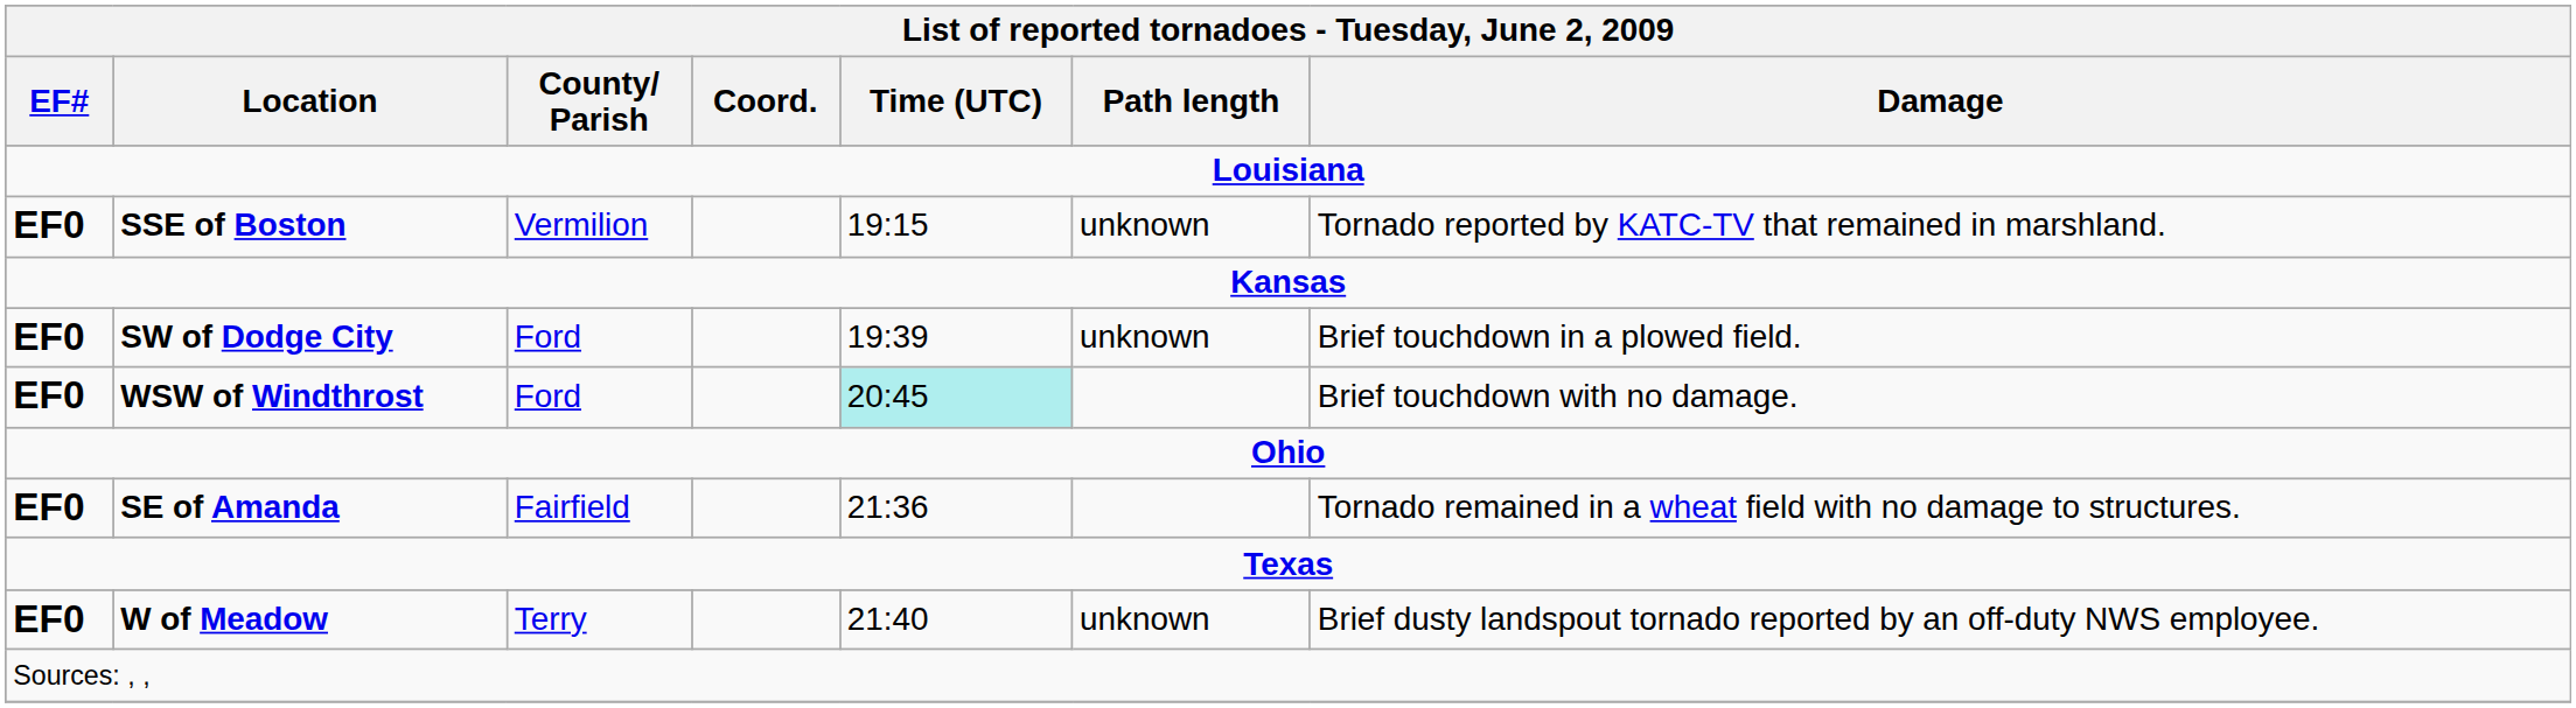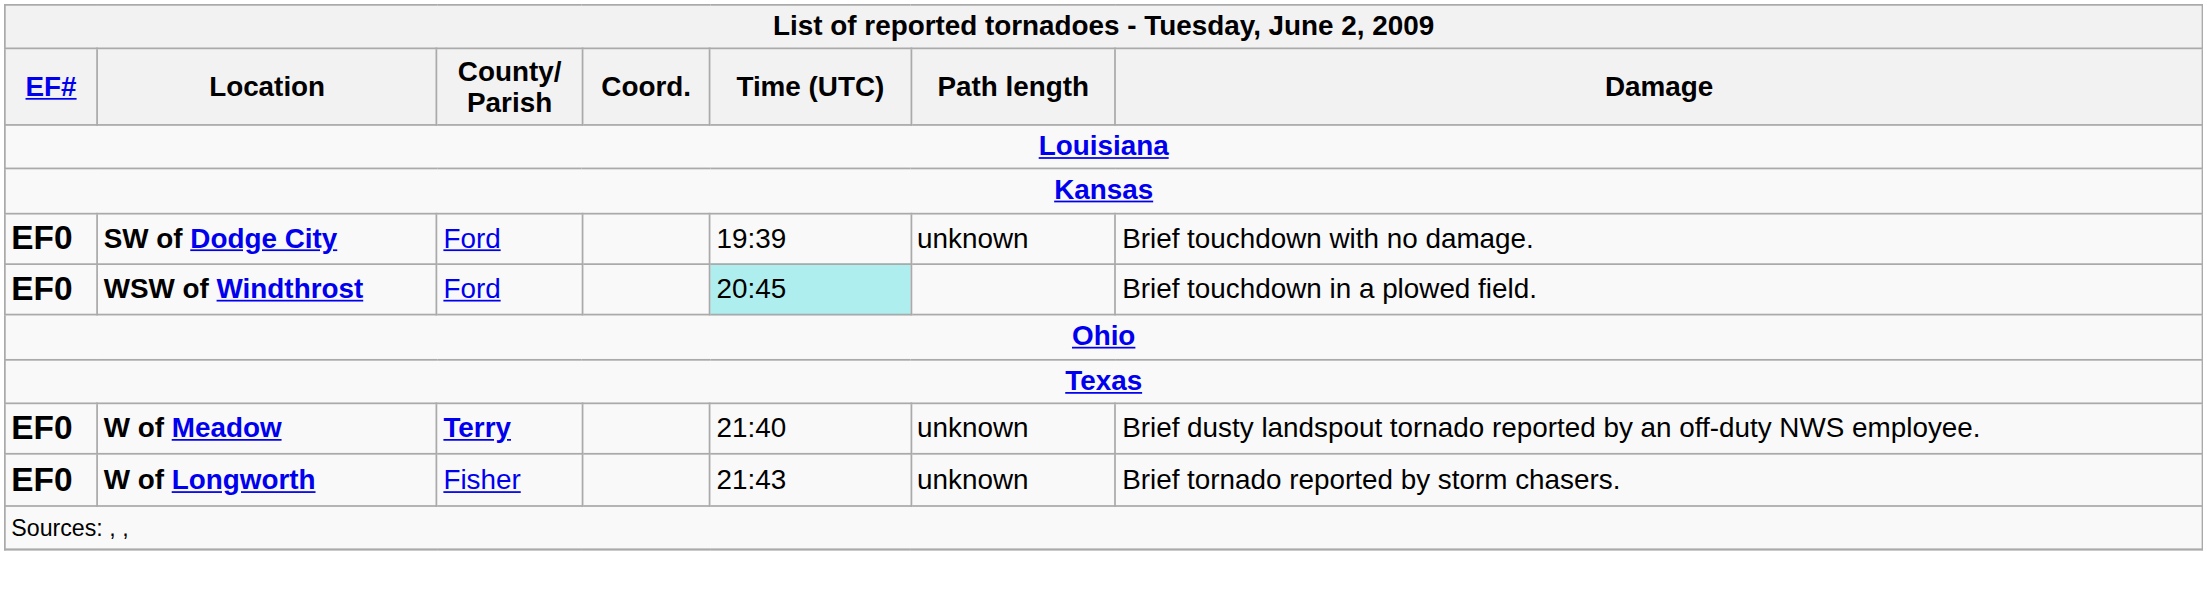- row: EF0 | SSE of Boston | Vermilion | 19:15 | unknown | Tornado reported by KATC-TV that remained in marshland.
SW of Dodge City | Damage: Brief touchdown in a plowed field. -> Brief touchdown with no damage.
WSW of Windthrost | Damage: Brief touchdown with no damage. -> Brief touchdown in a plowed field.
- row: EF0 | SE of Amanda | Fairfield | 21:36 | Tornado remained in a wheat field with no damage to structures.
W of Meadow | County/ Parish: normal -> bold
+ row: EF0 | W of Longworth | Fisher | 21:43 | unknown | Brief tornado reported by storm chasers.
